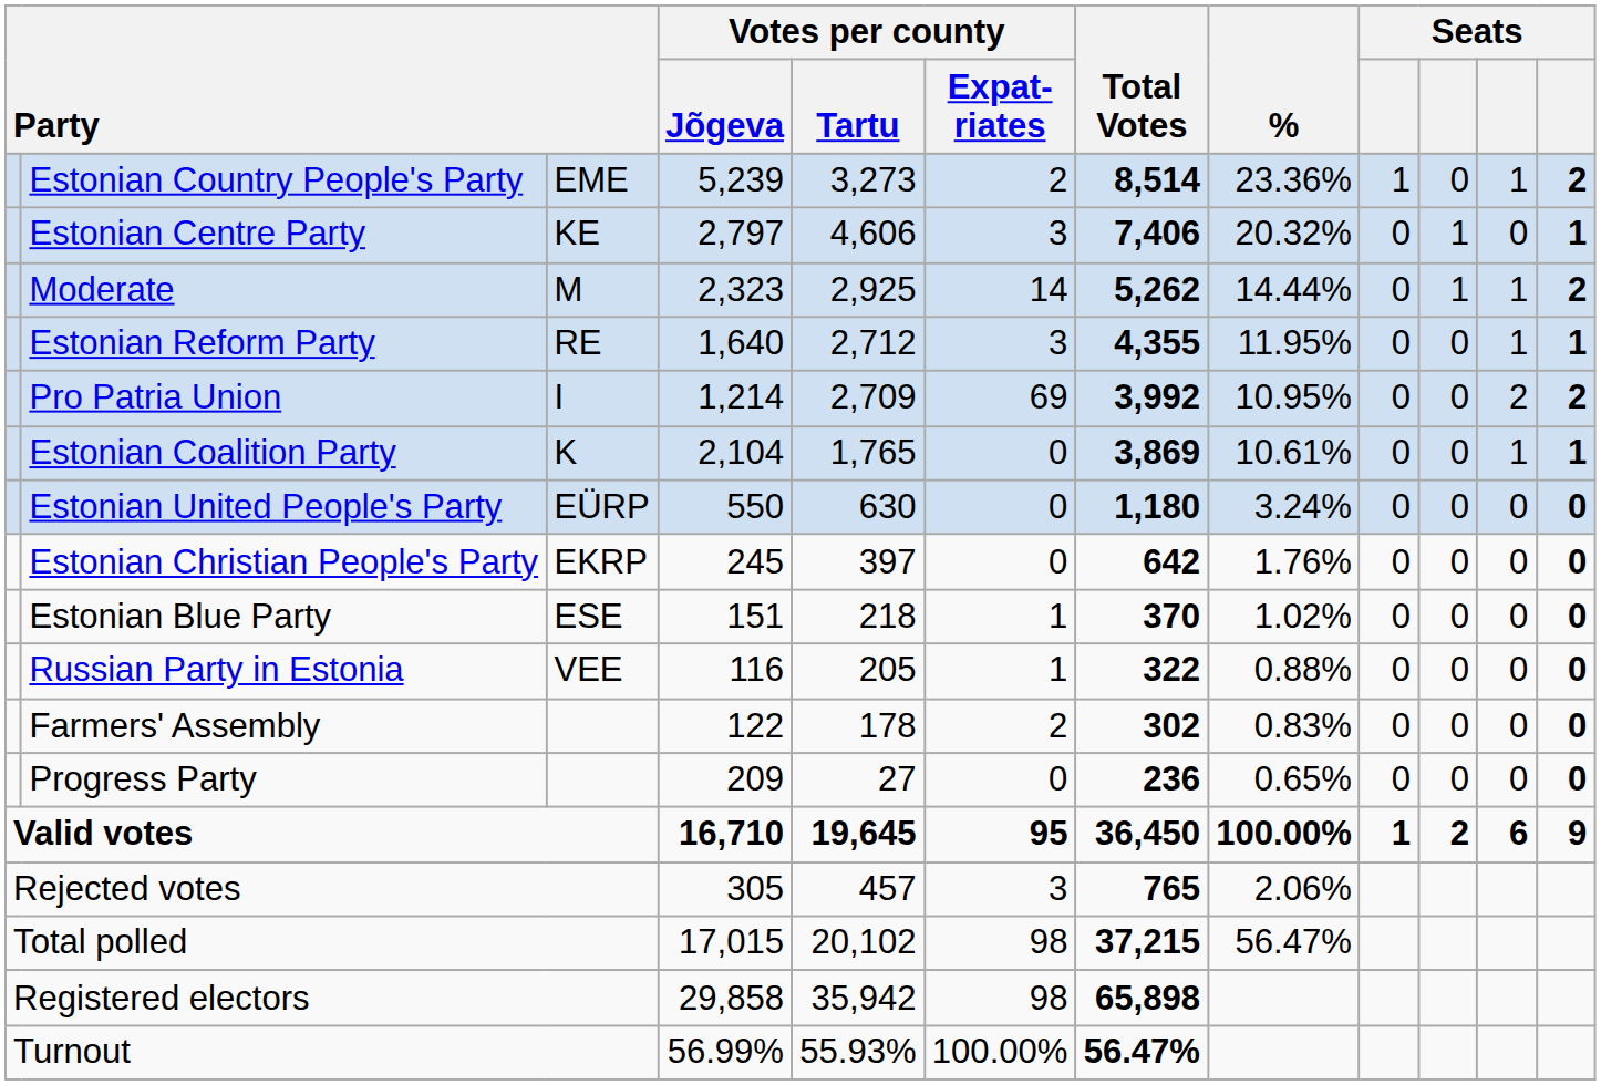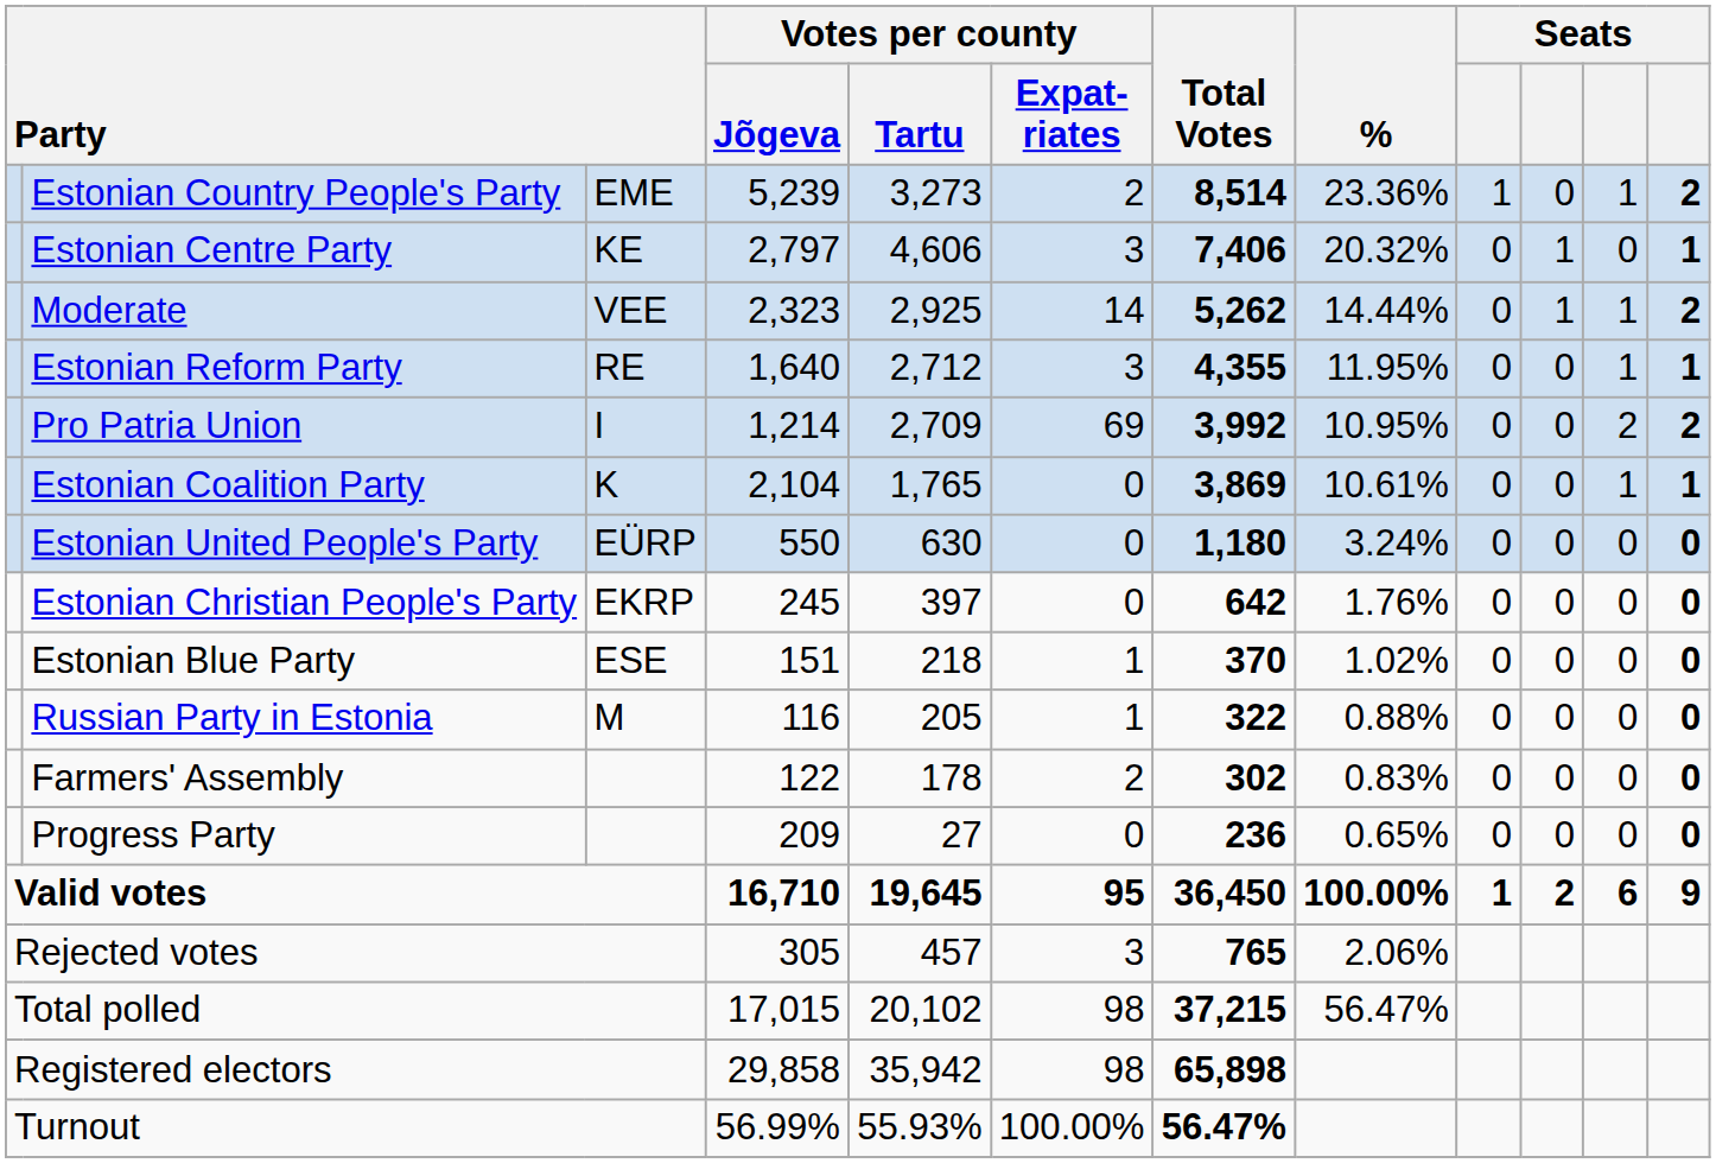Moderate | column 3: M -> VEE
Russian Party in Estonia | column 3: VEE -> M
